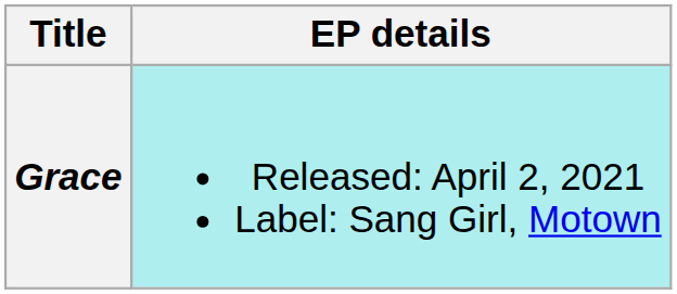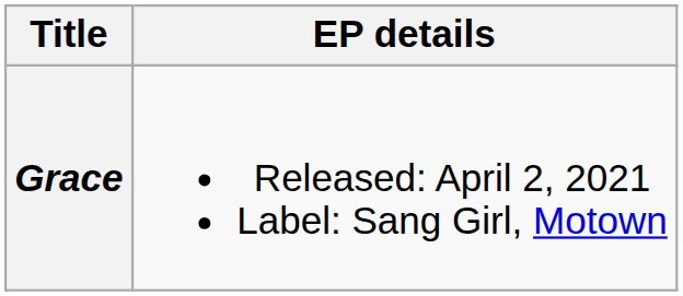Grace | EP details: paleturquoise background -> no background
